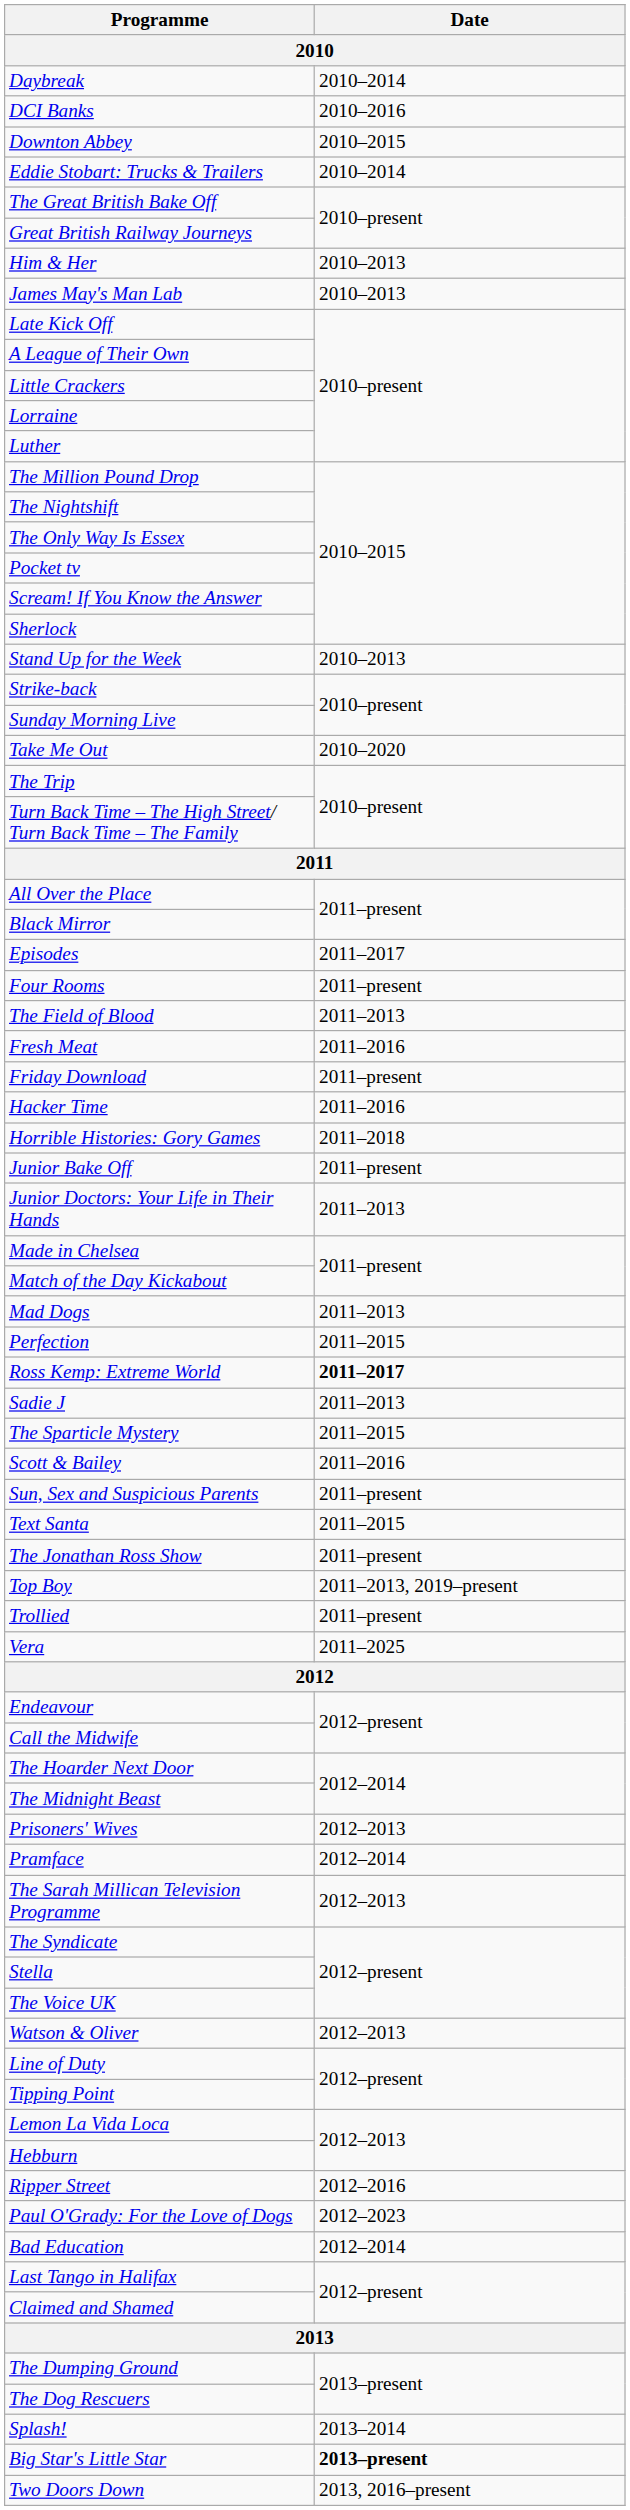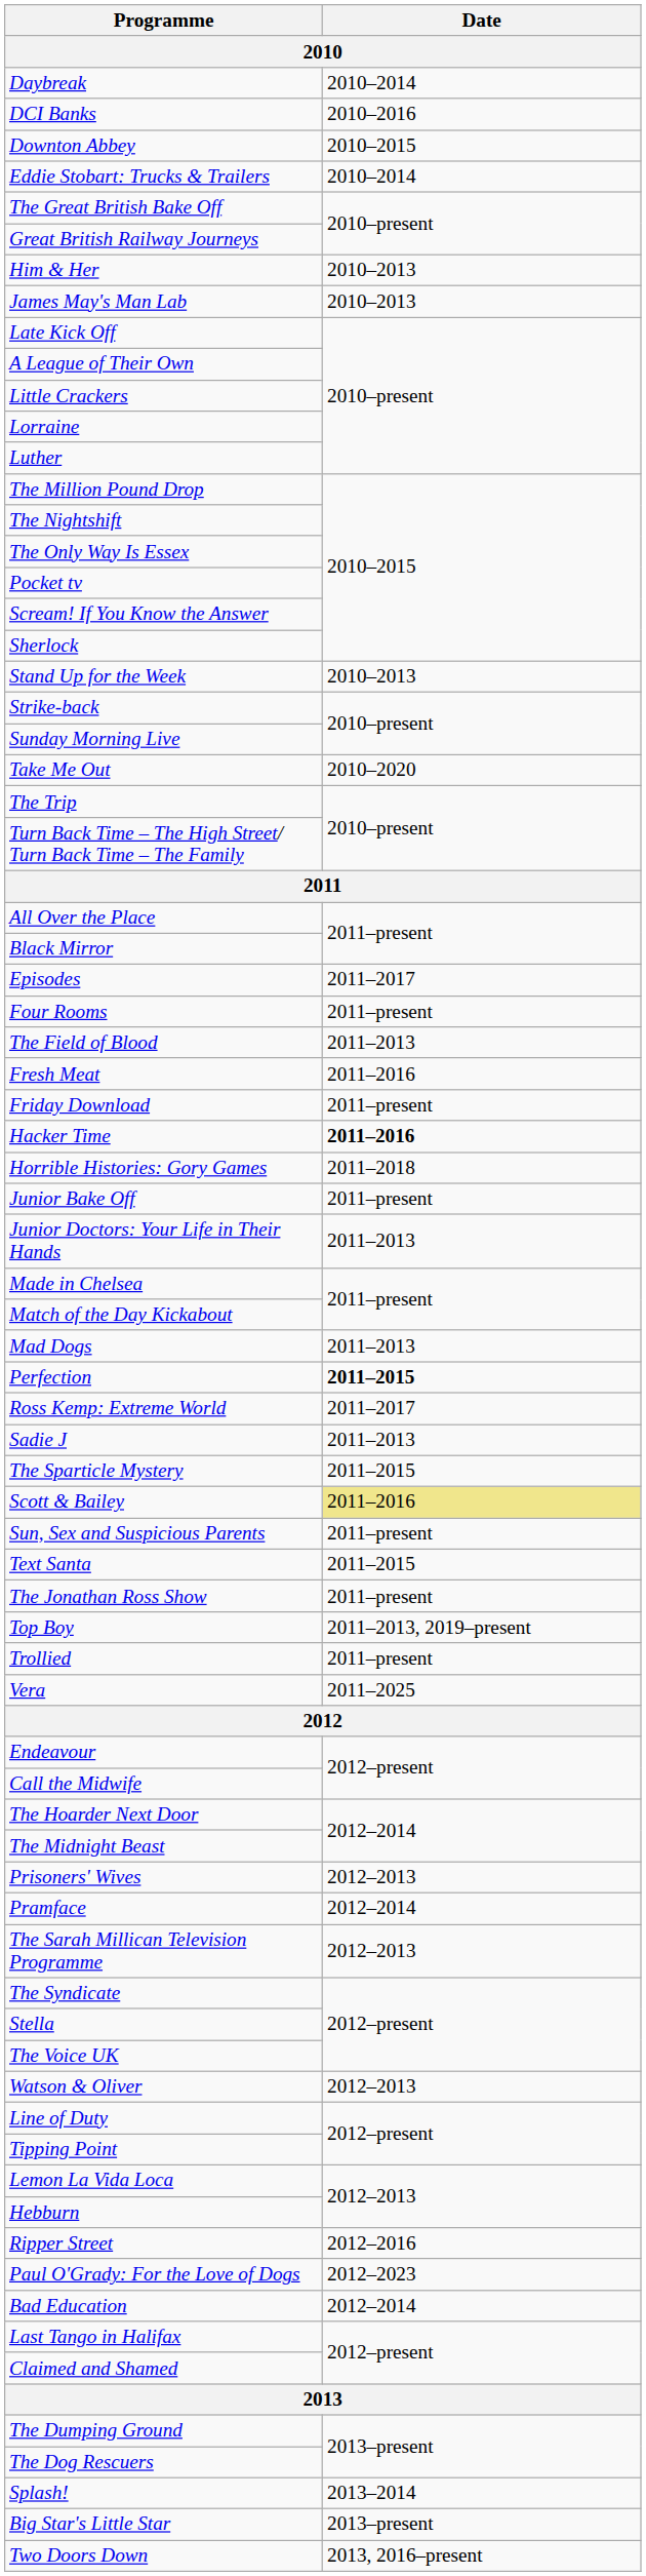Hacker Time | Date: normal -> bold
Perfection | Date: normal -> bold
Ross Kemp: Extreme World | Date: bold -> normal
Scott & Bailey | Date: no background -> khaki background
Big Star's Little Star | Date: bold -> normal
